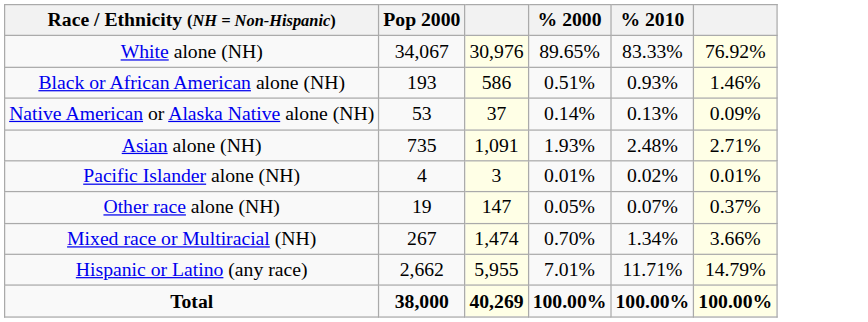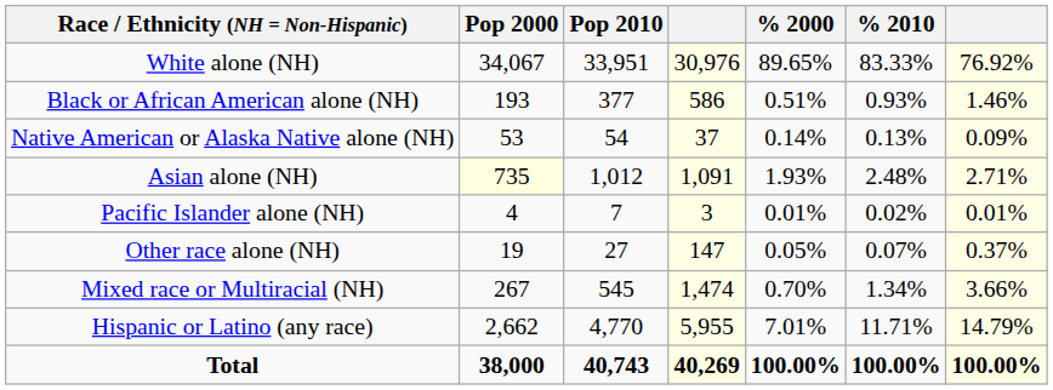+ column: Pop 2010 | 33,951 | 377 | 54 | 1,012 | 7 | 27 | 545 | 4,770 | 40,743
Asian alone (NH) | Pop 2000: no background -> lightyellow background
